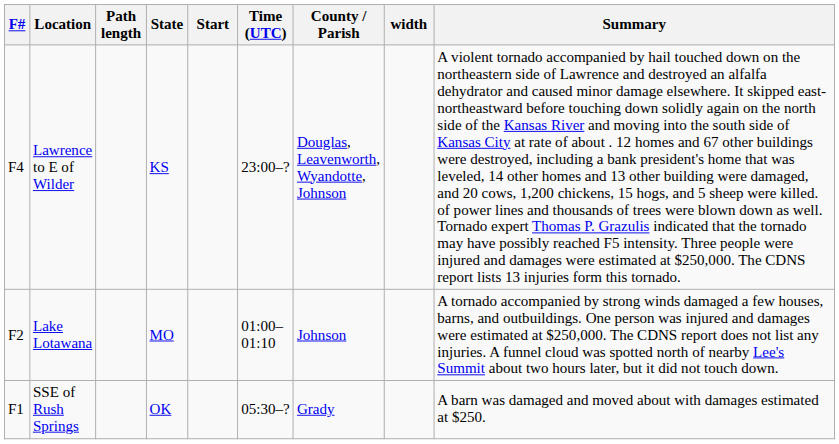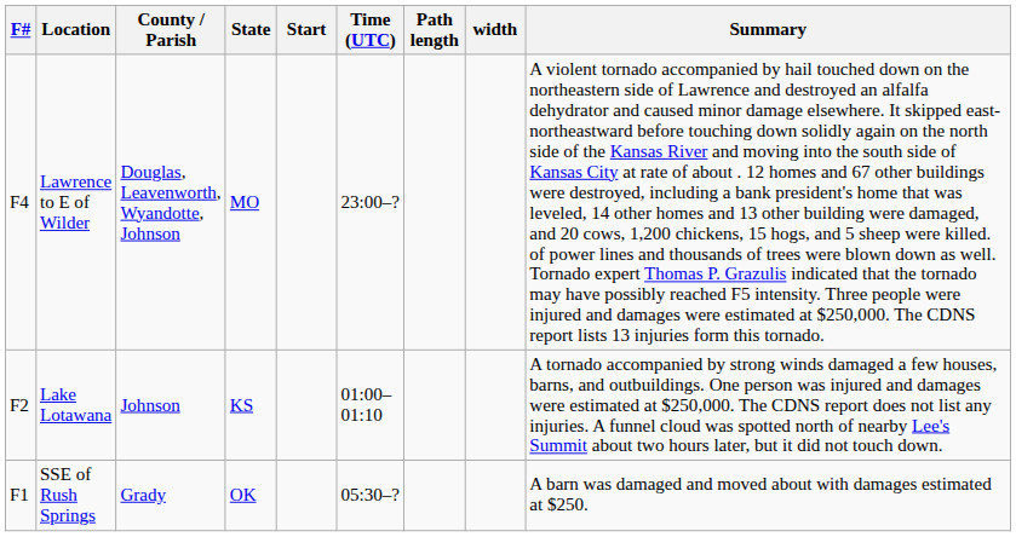columns swapped: County / Parish <-> Path length
Lawrence to E of Wilder | State: KS -> MO
Lake Lotawana | State: MO -> KS
